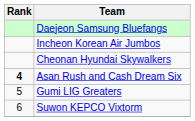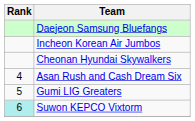Asan Rush and Cash Dream Six | Rank: bold -> normal
Suwon KEPCO Vixtorm | Rank: no background -> paleturquoise background
